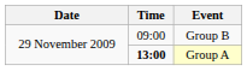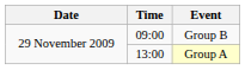Group A | Time: bold -> normal
